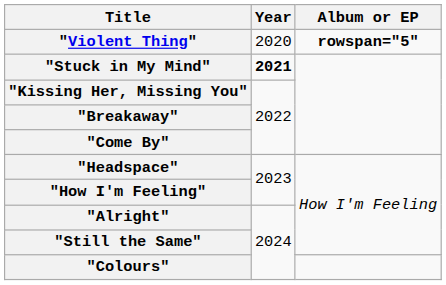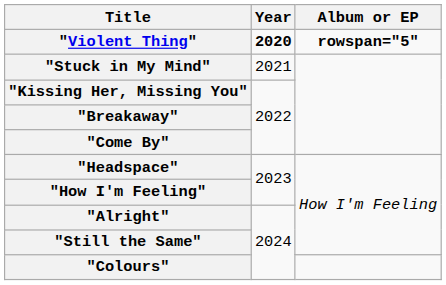"Violent Thing" | Year: normal -> bold
"Stuck in My Mind" | Year: bold -> normal
